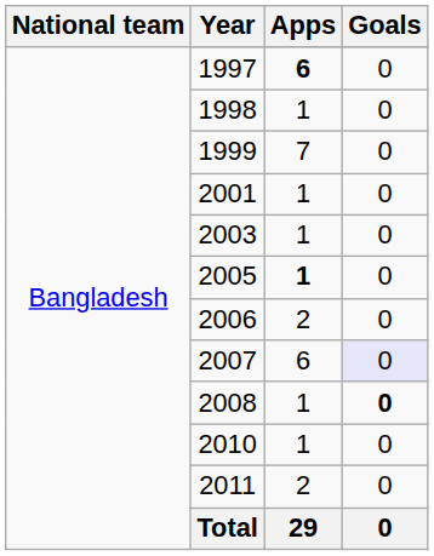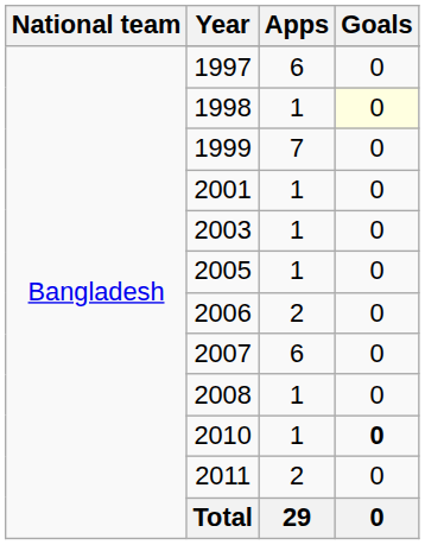1997 | Apps: bold -> normal
1998 | Goals: no background -> lightyellow background
2005 | Apps: bold -> normal
2007 | Goals: lavender background -> no background
2008 | Goals: bold -> normal
2010 | Goals: normal -> bold
